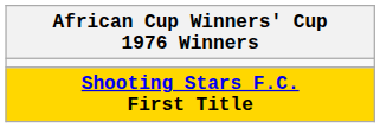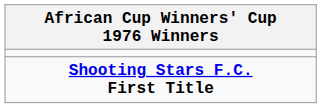row 3 | column 1: gold background -> no background
